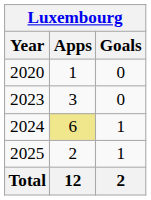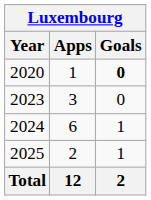2020 | Goals: normal -> bold
2024 | Apps: khaki background -> no background
